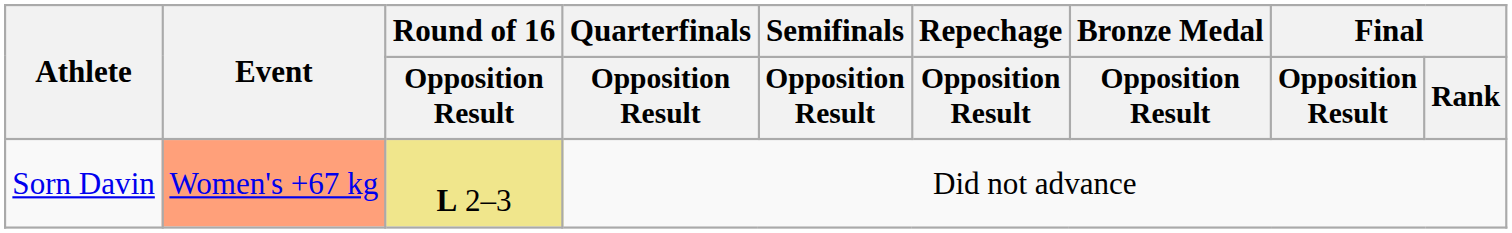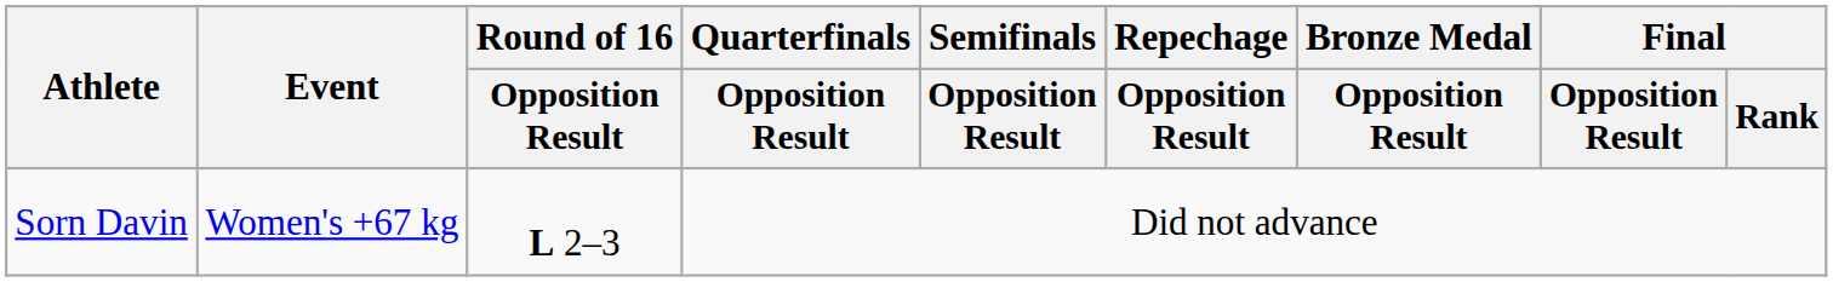Sorn Davin | Event: lightsalmon background -> no background
Sorn Davin | Round of 16 / Opposition Result: khaki background -> no background
